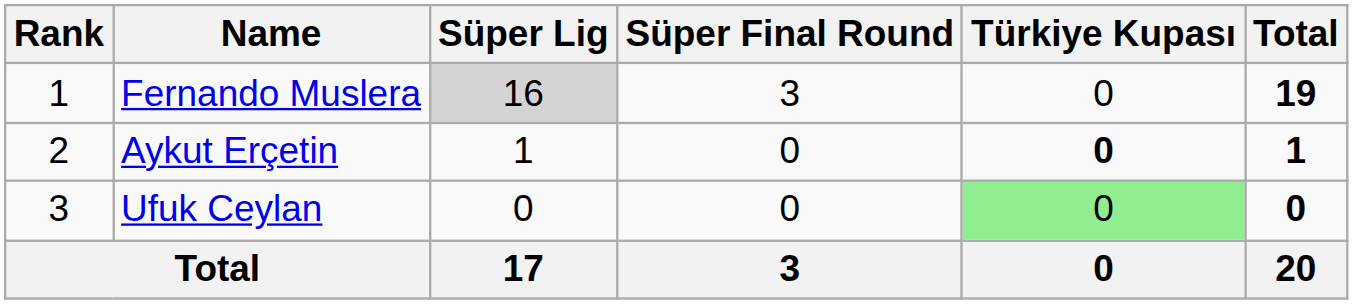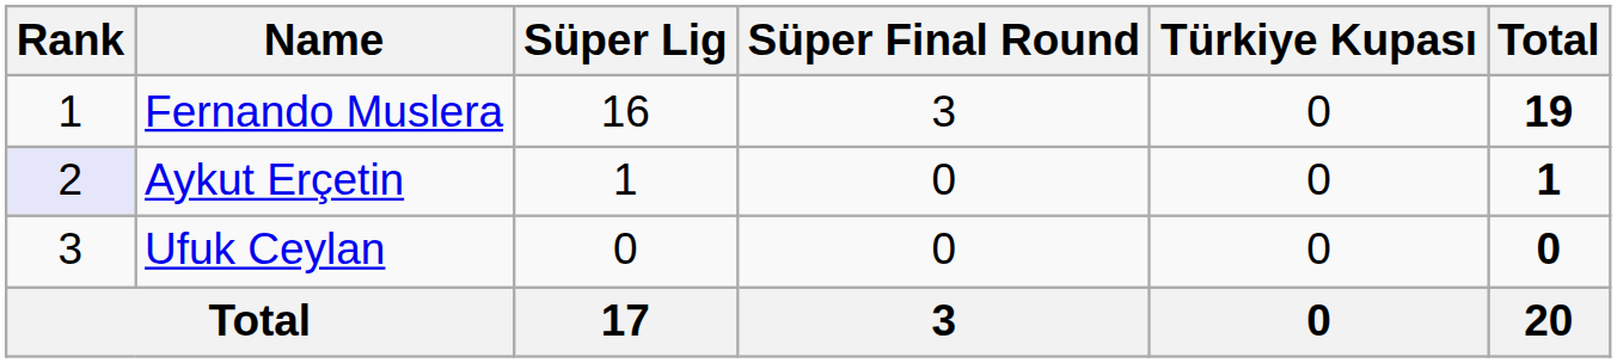Fernando Muslera | Süper Lig: lightgrey background -> no background
Aykut Erçetin | Rank: no background -> lavender background
Aykut Erçetin | Türkiye Kupası: bold -> normal
Ufuk Ceylan | Türkiye Kupası: lightgreen background -> no background
